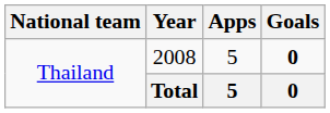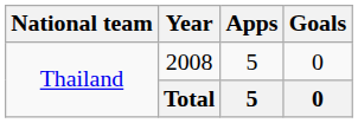Thailand / 2008 | Goals: bold -> normal
